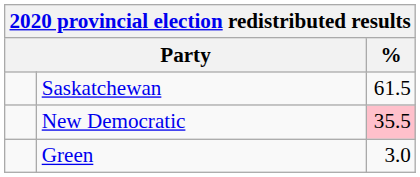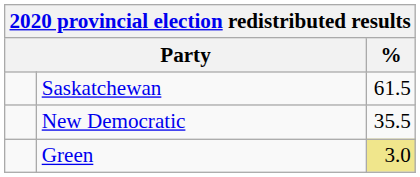New Democratic | %: pink background -> no background
Green | %: no background -> khaki background
